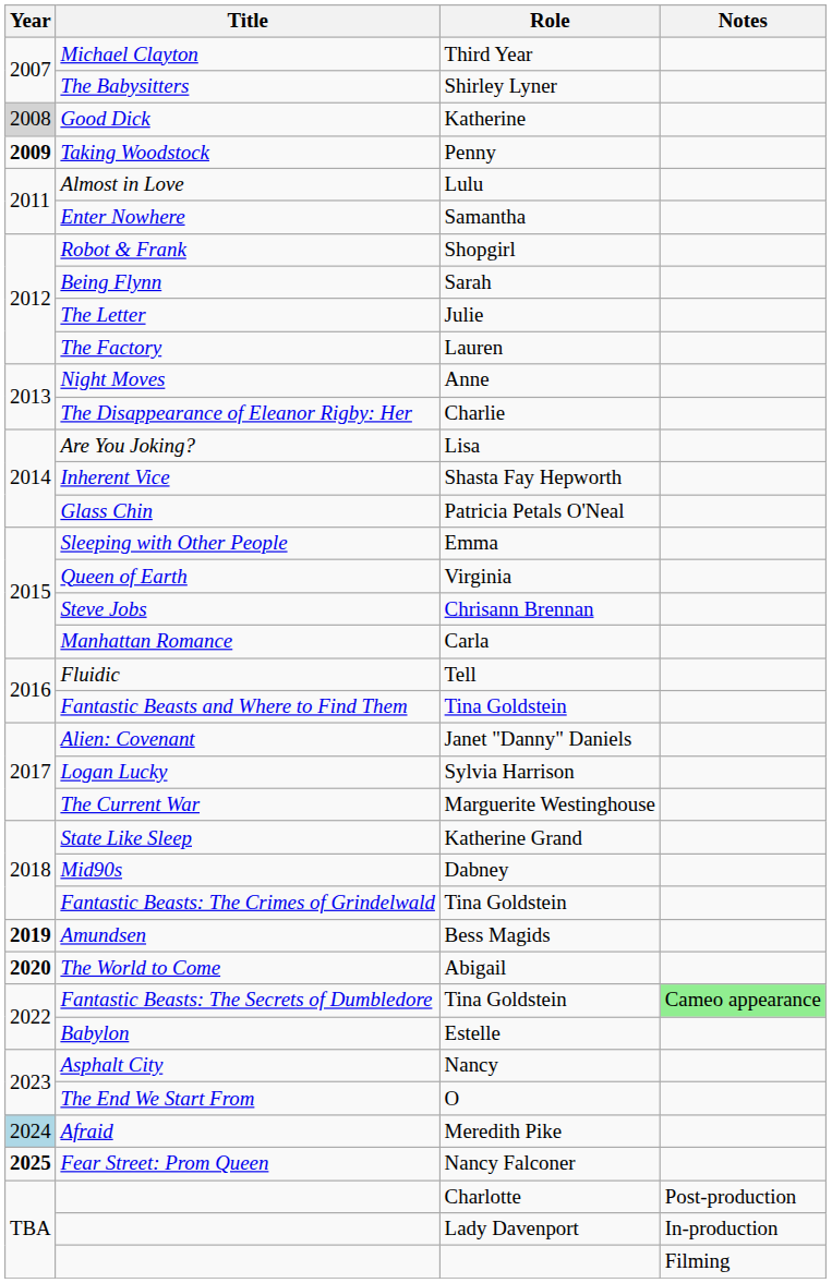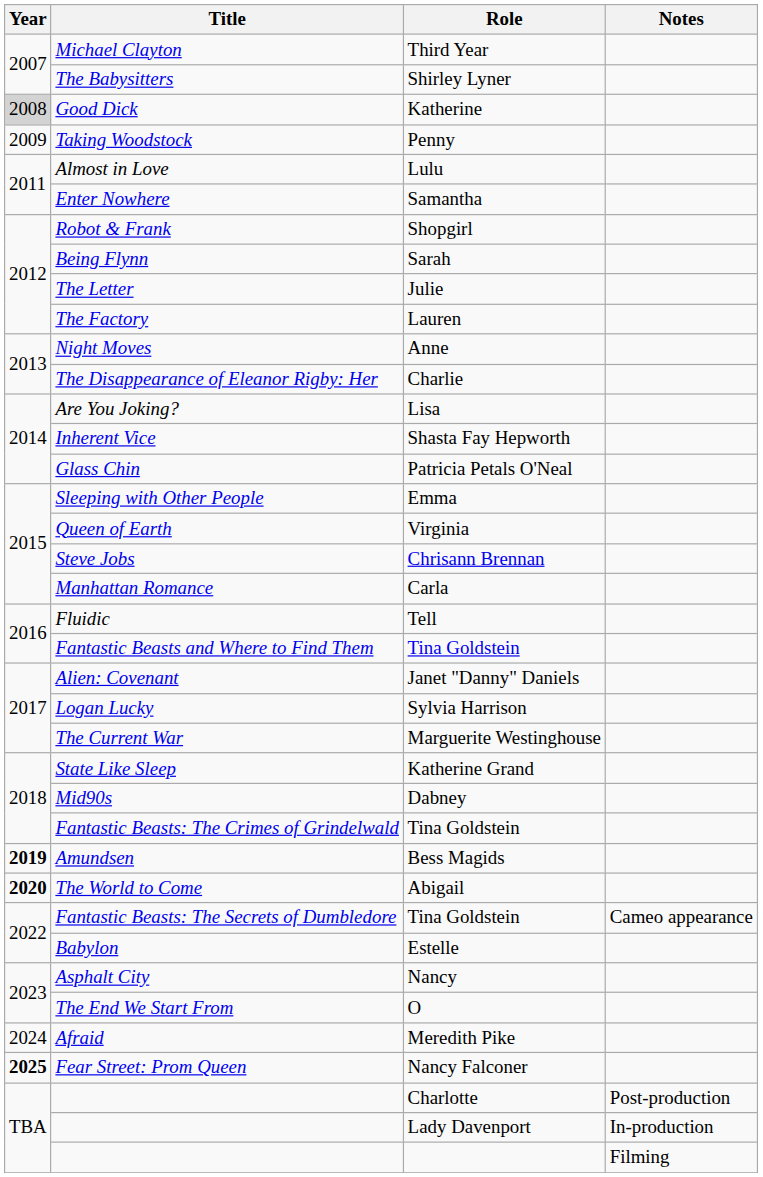Taking Woodstock | Year: bold -> normal
Fantastic Beasts: The Secrets of Dumbledore | Notes: lightgreen background -> no background
Afraid | Year: lightblue background -> no background
